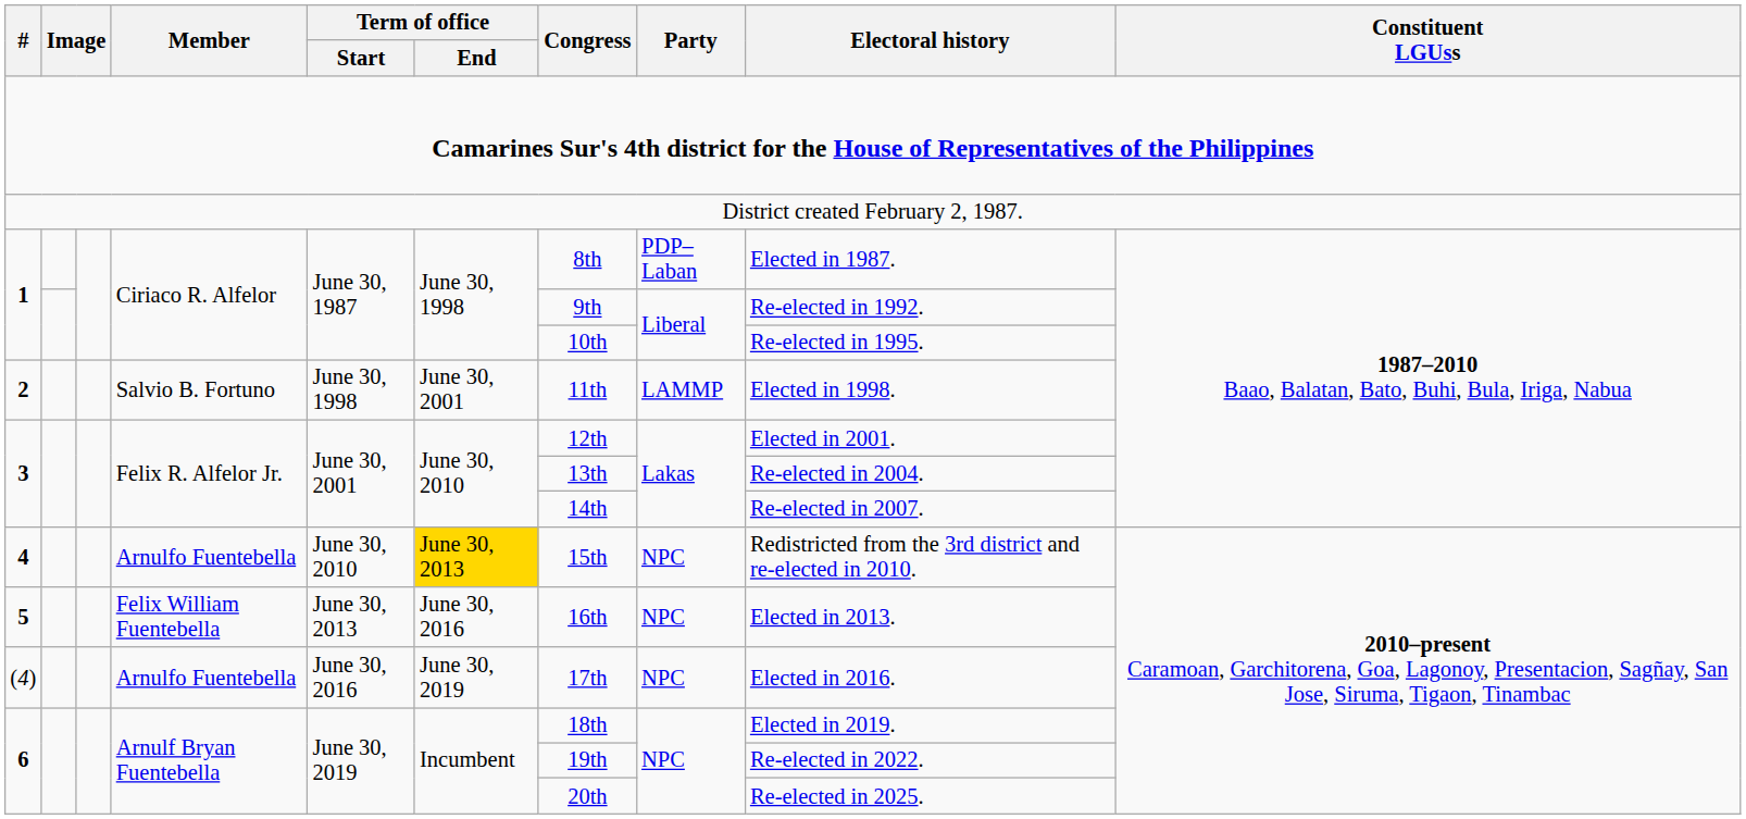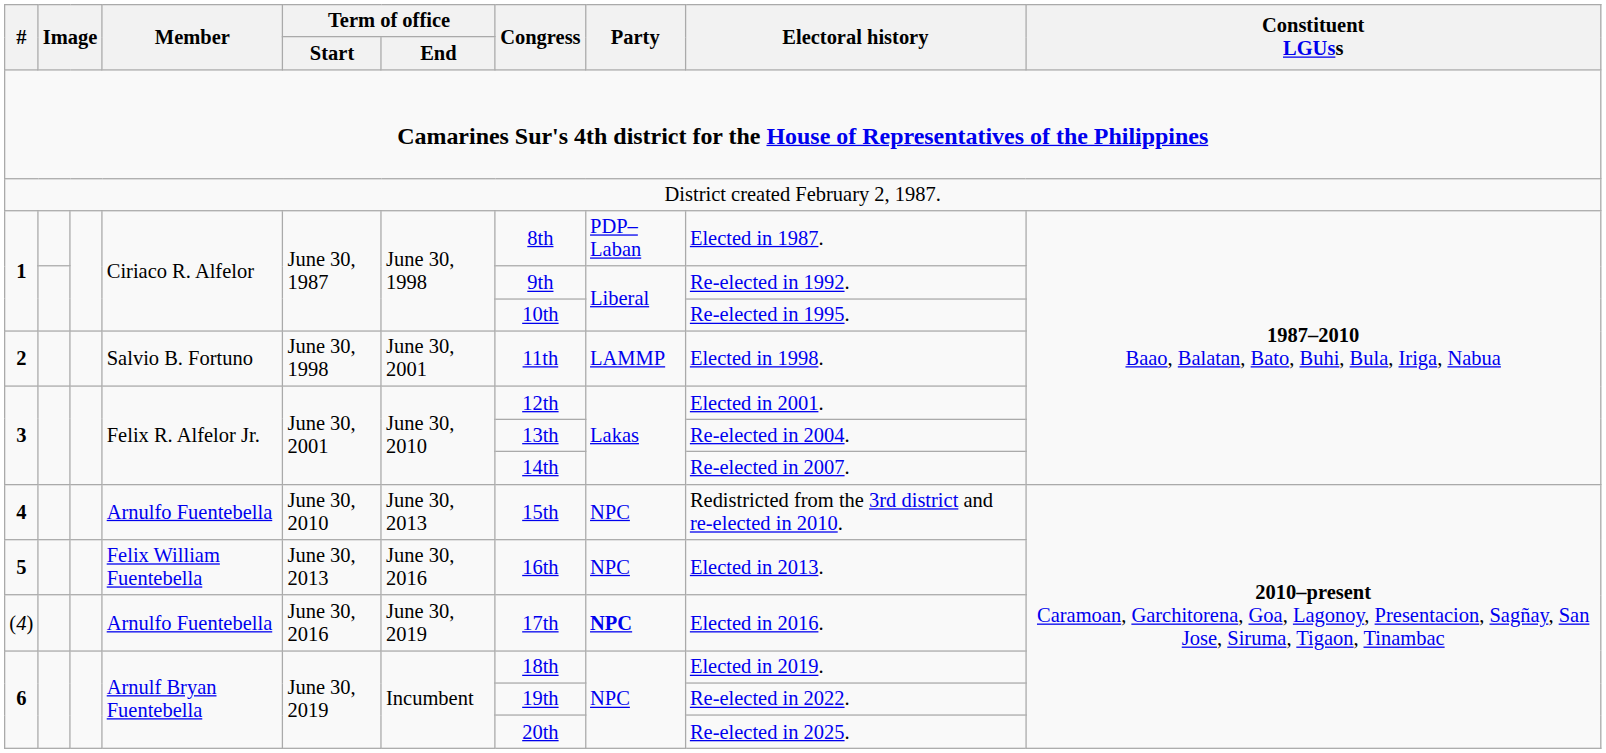4 | Term of office / End: gold background -> no background
(4) | Party: normal -> bold
